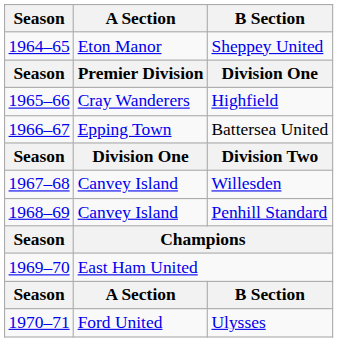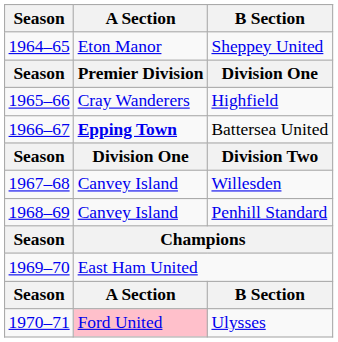Battersea United | A Section: normal -> bold
Ulysses | A Section: no background -> pink background
